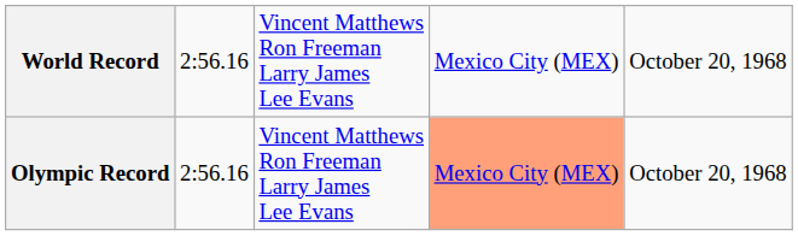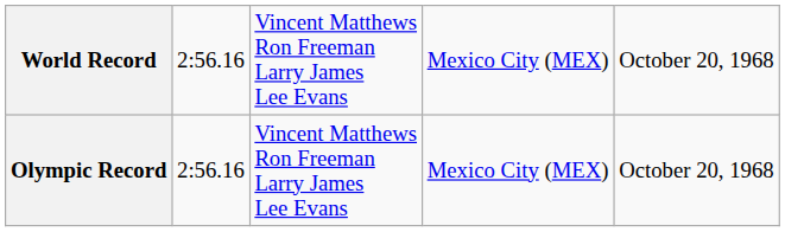Olympic Record | column 4: lightsalmon background -> no background
